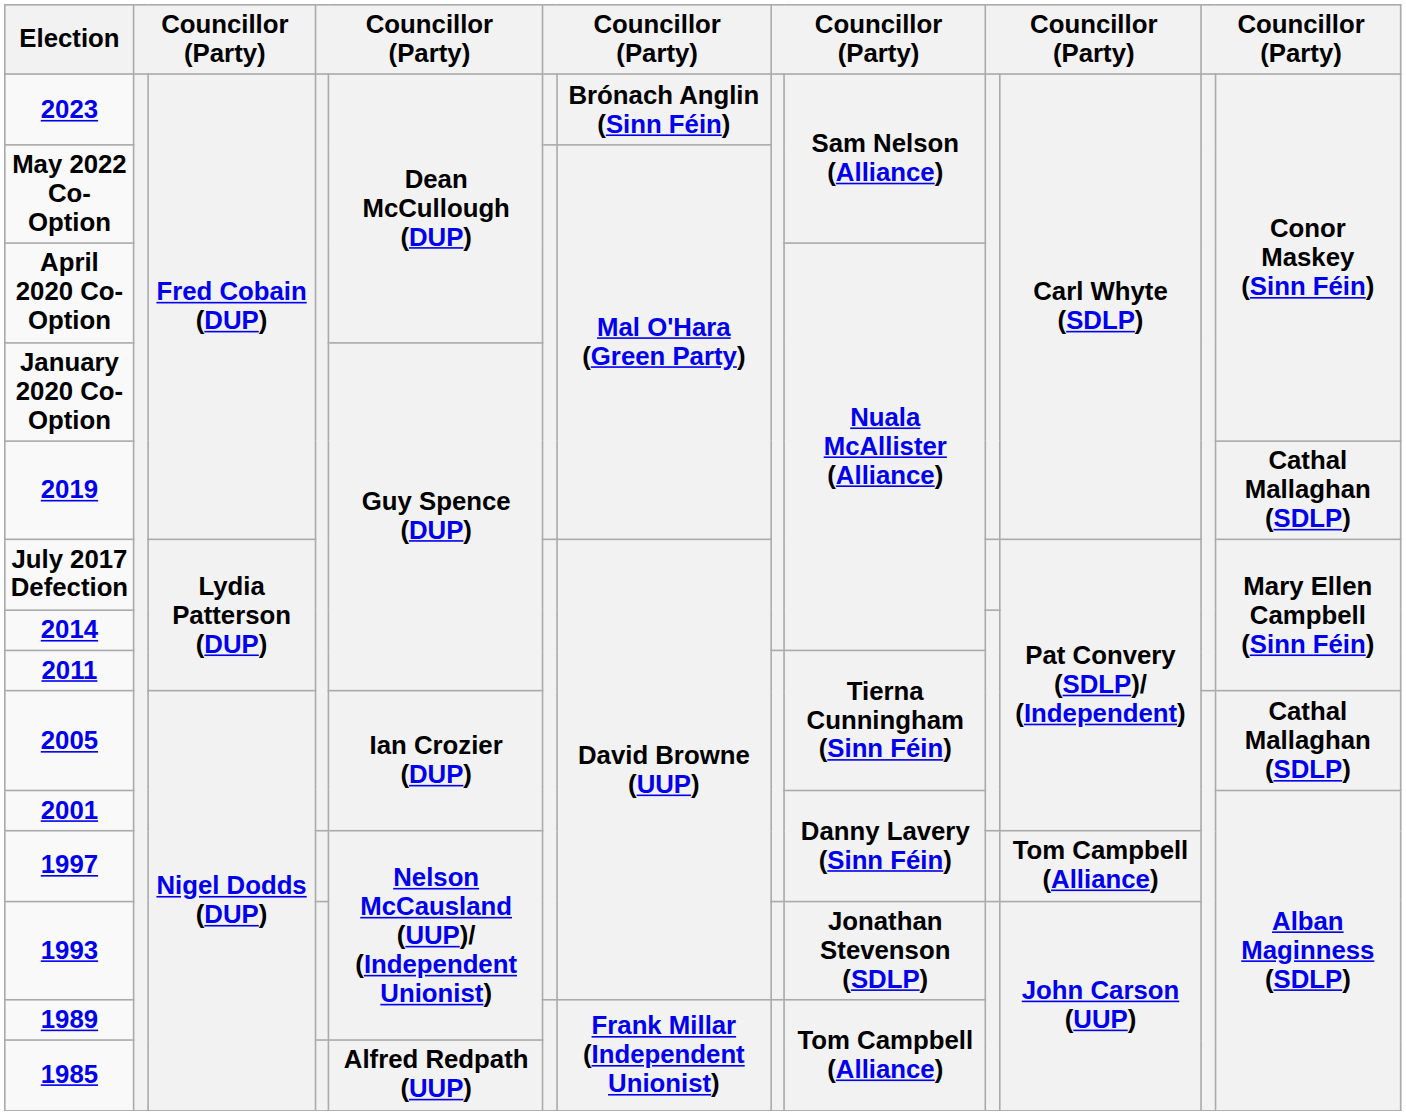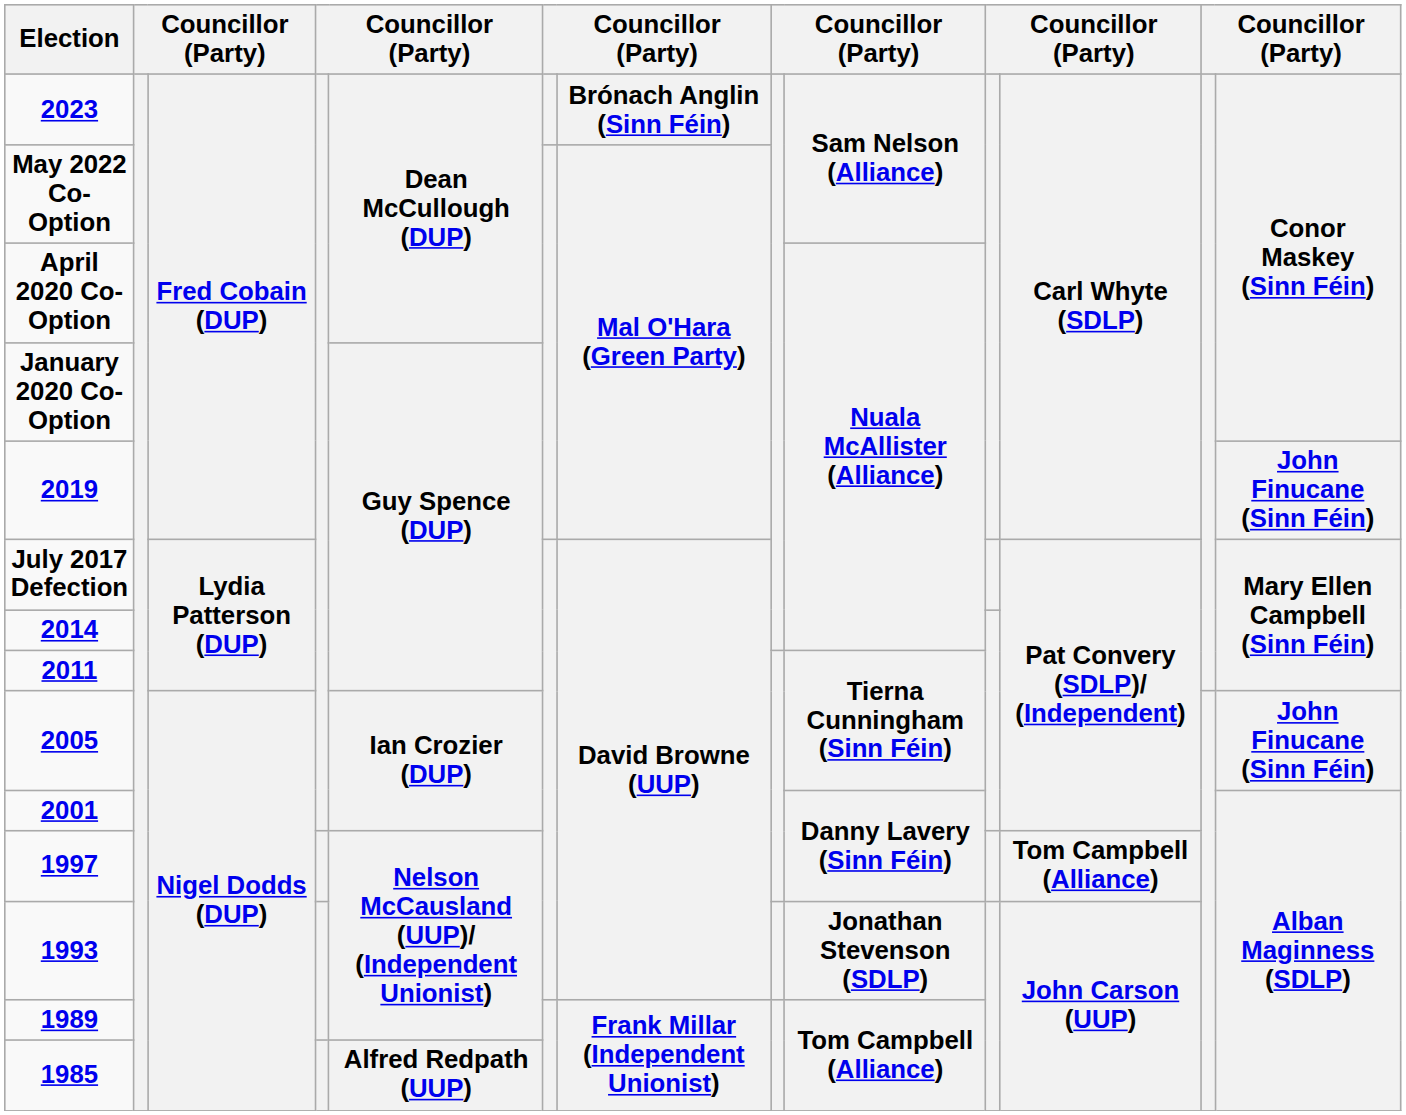2019 | column 13: Cathal Mallaghan (SDLP) -> John Finucane (Sinn Féin)
2005 | column 13: Cathal Mallaghan (SDLP) -> John Finucane (Sinn Féin)
